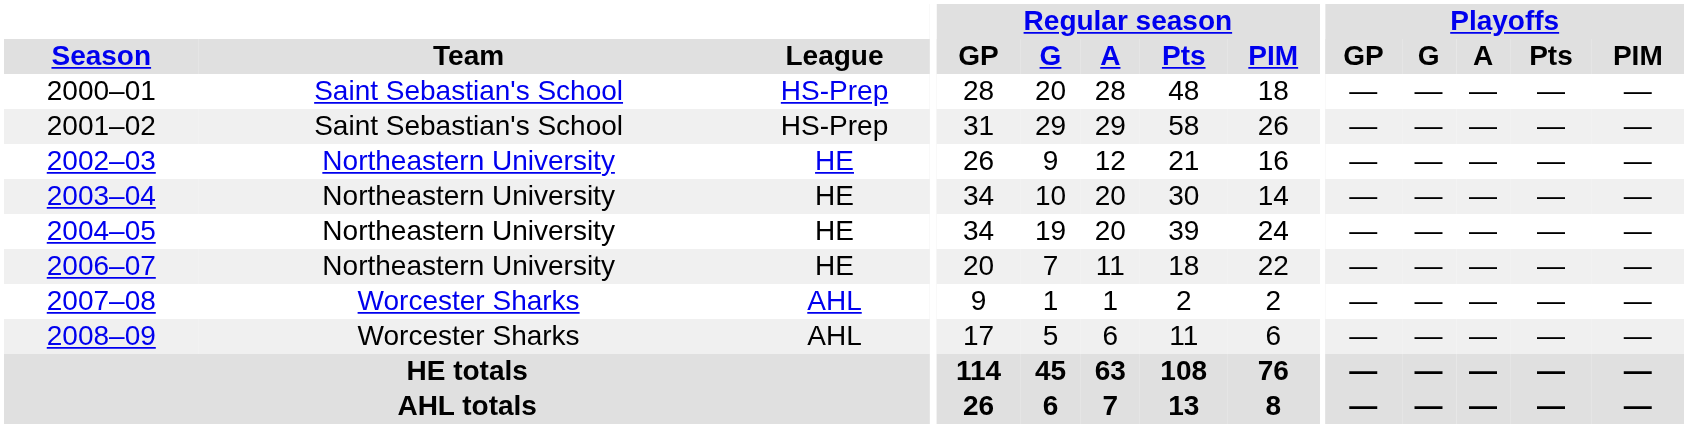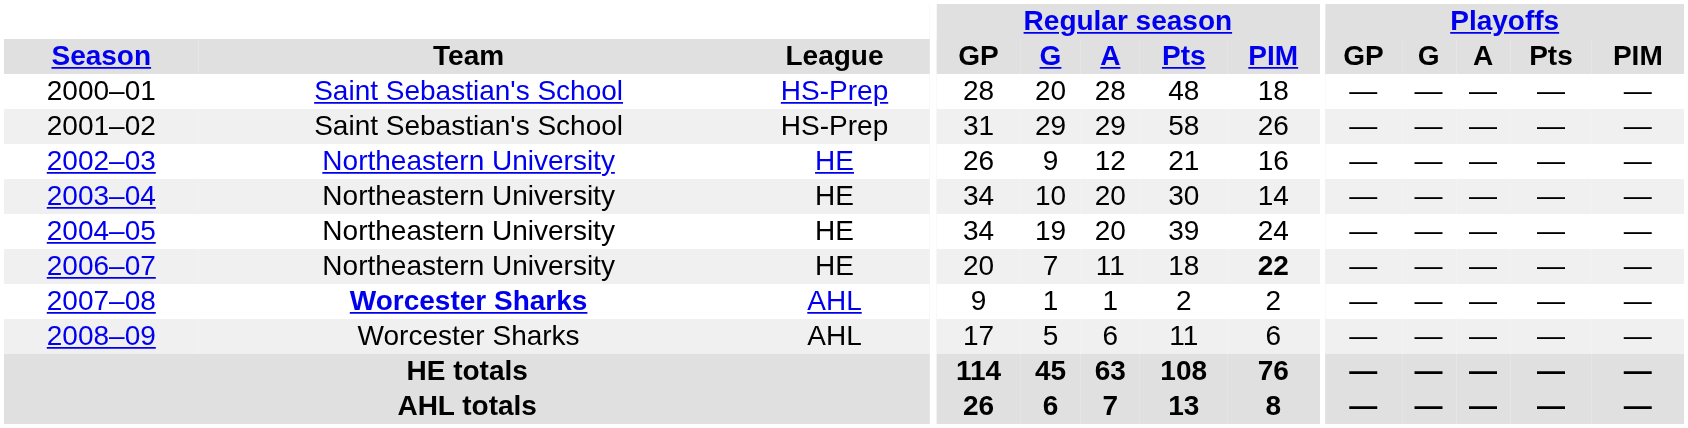2006–07 | Regular season / PIM: normal -> bold
2007–08 | Team: normal -> bold
